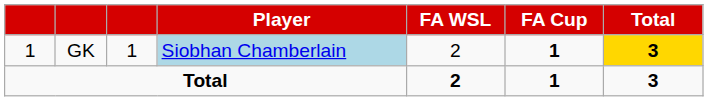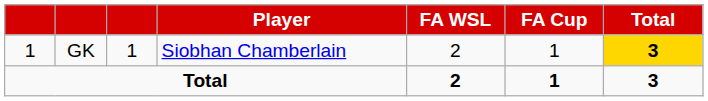row 2 | Player: lightblue background -> no background
row 2 | FA Cup: bold -> normal
